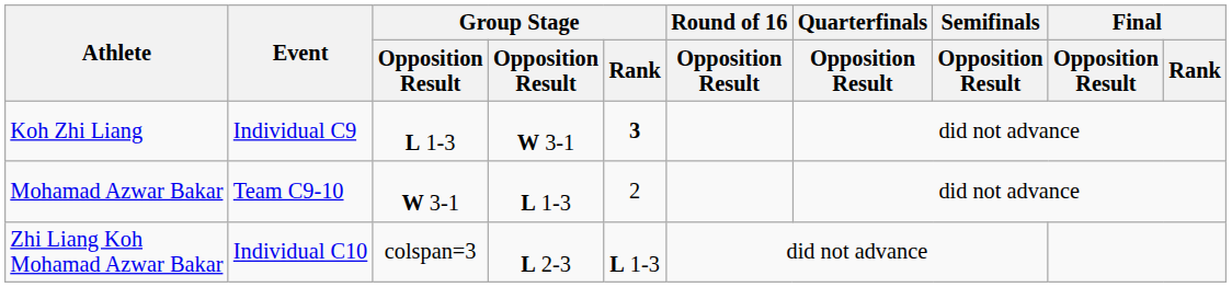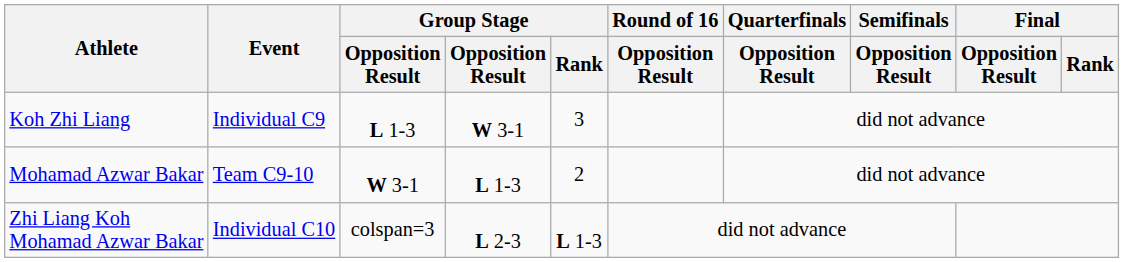Koh Zhi Liang | Group Stage / Rank: bold -> normal
